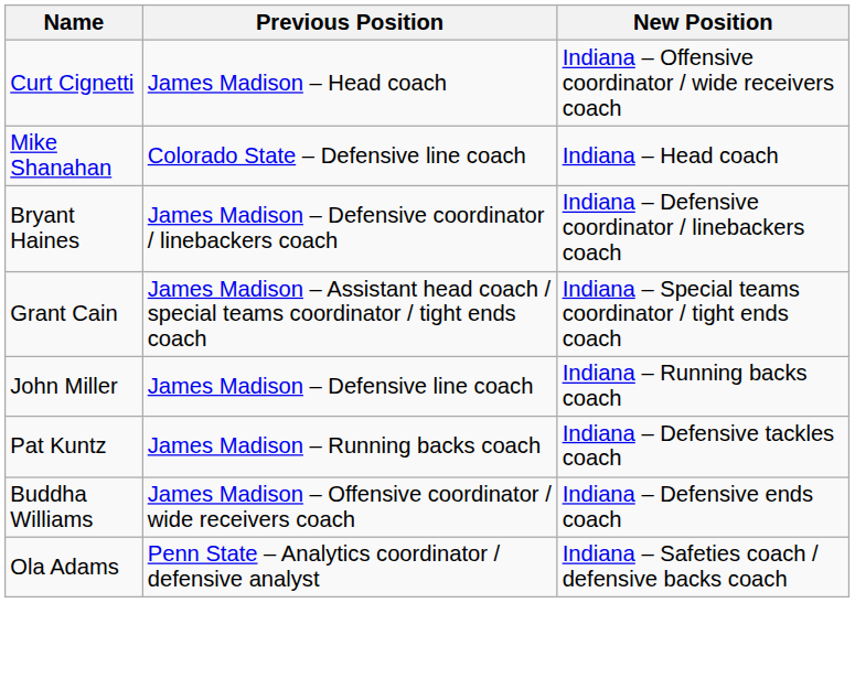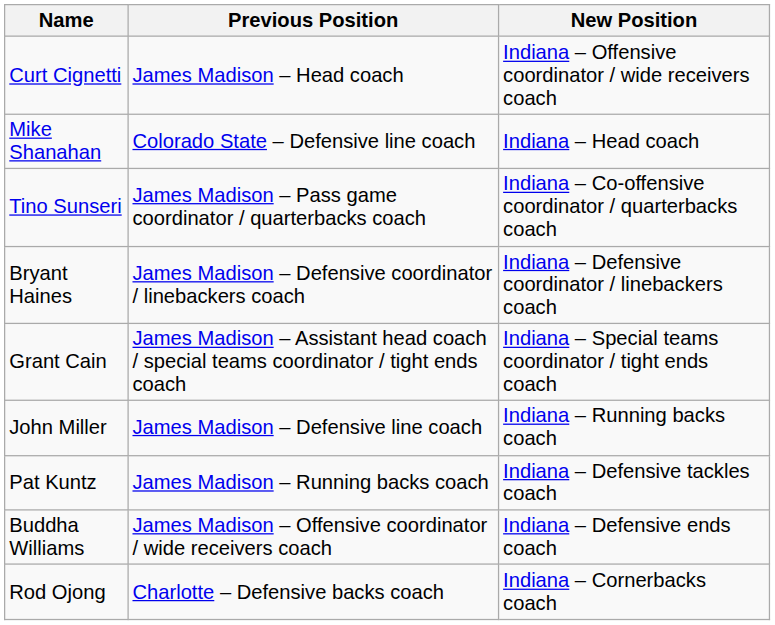+ row: Tino Sunseri | James Madison – Pass game coordinator / quarterbacks coach | Indiana – Co-offensive coordinator / quarterbacks coach
+ row: Rod Ojong | Charlotte – Defensive backs coach | Indiana – Cornerbacks coach
- row: Ola Adams | Penn State – Analytics coordinator / defensive analyst | Indiana – Safeties coach / defensive backs coach
